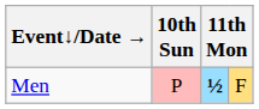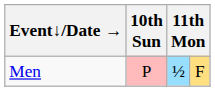Men | column 3: bold -> normal
